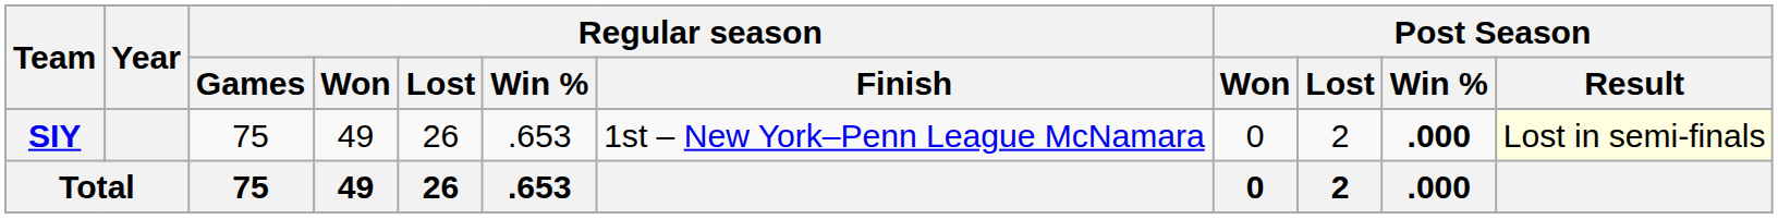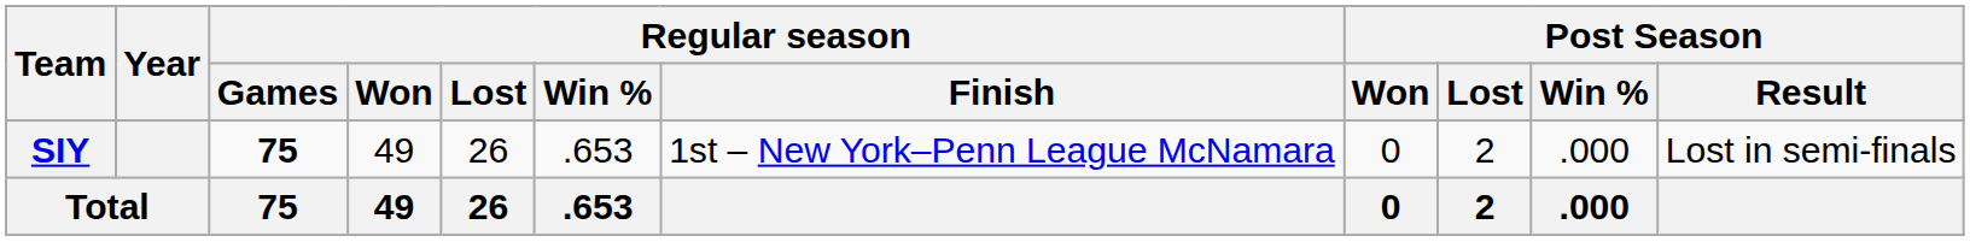SIY | Regular season / Games: normal -> bold
SIY | Post Season / Win %: bold -> normal
SIY | Post Season / Result: lightyellow background -> no background
